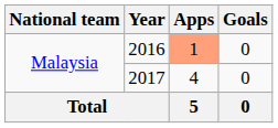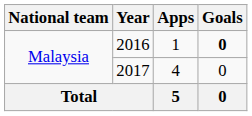2016 | Apps: lightsalmon background -> no background
2016 | Goals: normal -> bold
